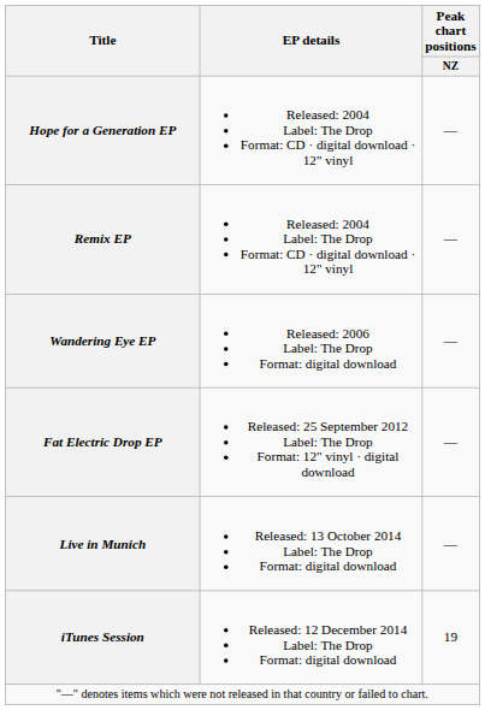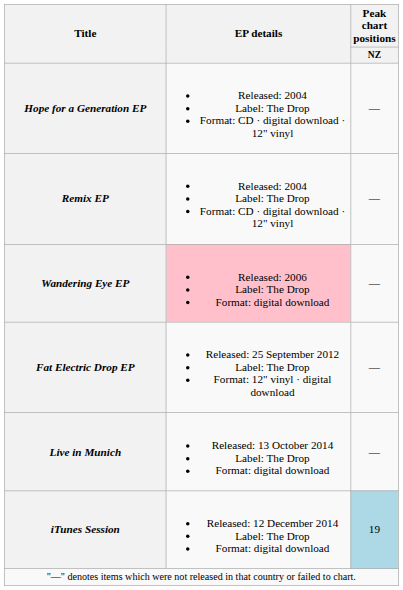Wandering Eye EP | EP details: no background -> pink background
iTunes Session | Peak chart positions / NZ: no background -> lightblue background
